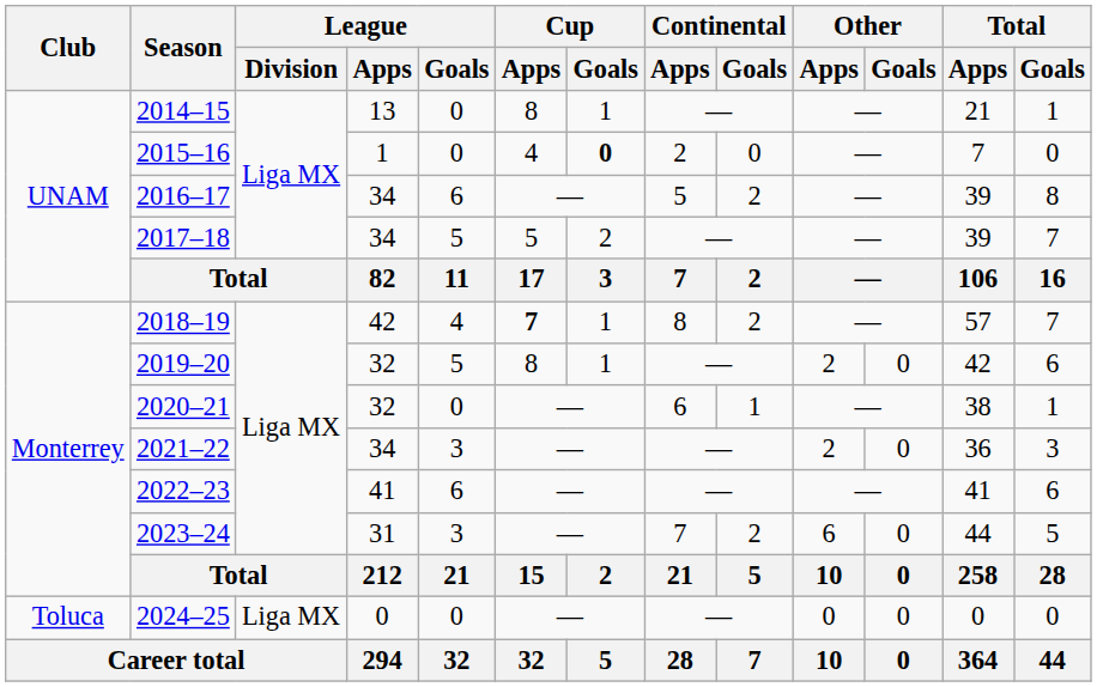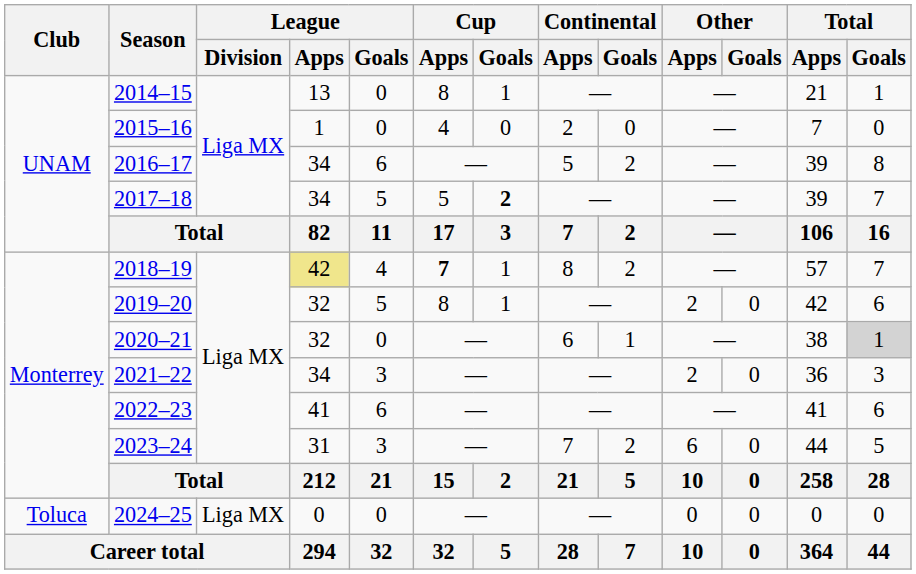2015–16 | Cup / Goals: bold -> normal
2017–18 | Cup / Goals: normal -> bold
2018–19 | League / Apps: no background -> khaki background
2020–21 | Total / Goals: no background -> lightgrey background
